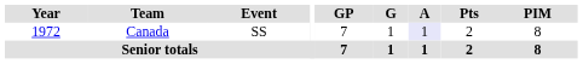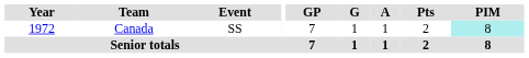Canada | A: lavender background -> no background
Canada | PIM: no background -> paleturquoise background
